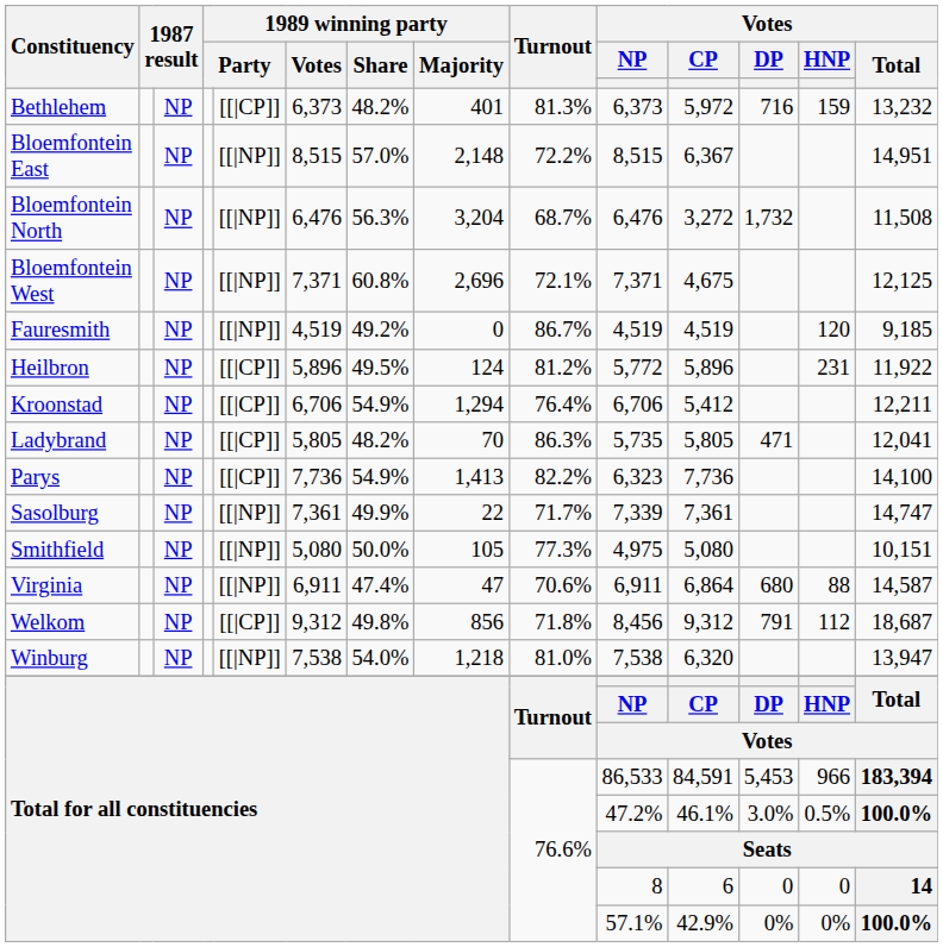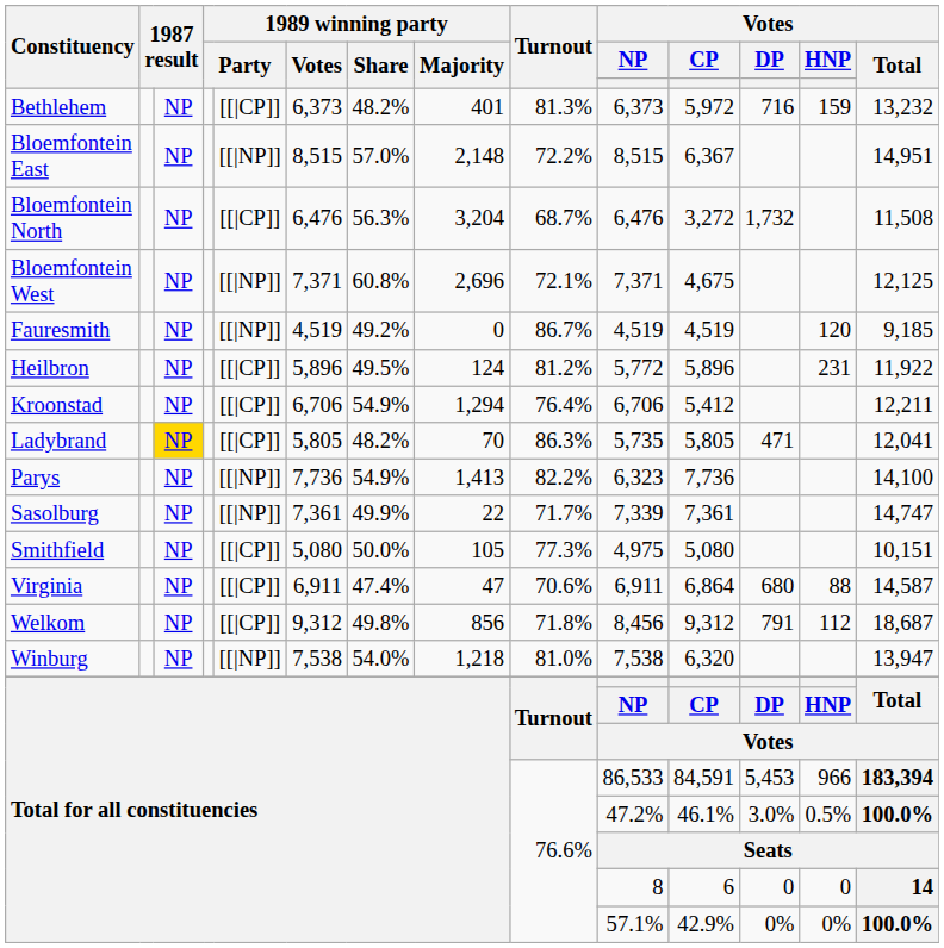Bloemfontein North | column 5: [[|NP]] -> [[|CP]]
Ladybrand | column 3: no background -> gold background
Parys | column 5: [[|CP]] -> [[|NP]]
Smithfield | column 5: [[|NP]] -> [[|CP]]
Virginia | column 5: [[|NP]] -> [[|CP]]
